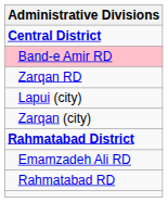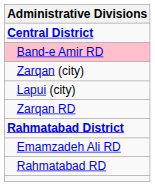row 4 | column 1: Zarqan RD -> Zarqan (city)
row 6 | column 1: Zarqan (city) -> Zarqan RD
